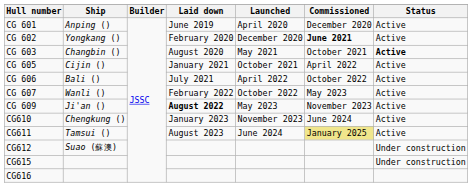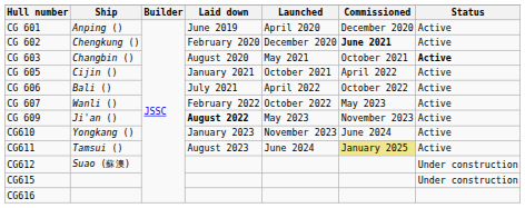CG 602 | Ship: Yongkang () -> Chengkung ()
CG610 | Ship: Chengkung () -> Yongkang ()
